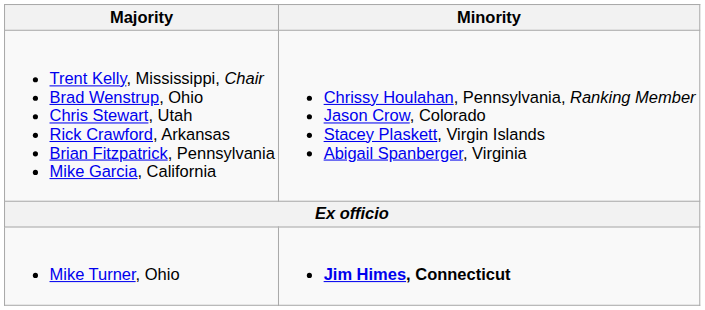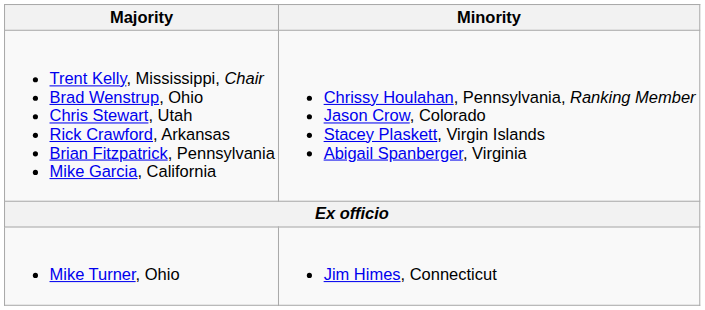Mike Turner, Ohio | Minority: bold -> normal
